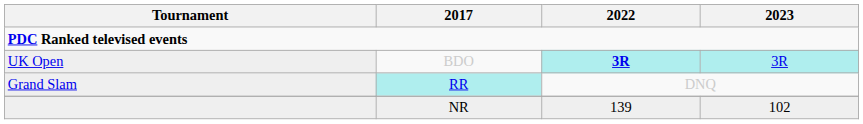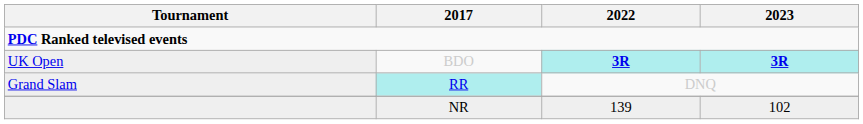UK Open | 2023: normal -> bold
